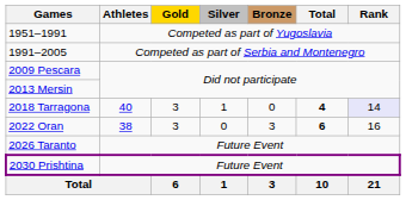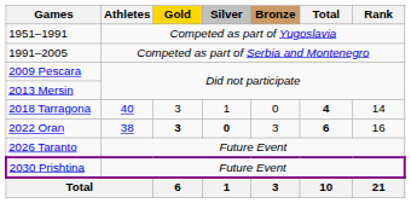2018 Tarragona | Rank: lavender background -> no background
2022 Oran | Gold: normal -> bold
2022 Oran | Silver: normal -> bold
